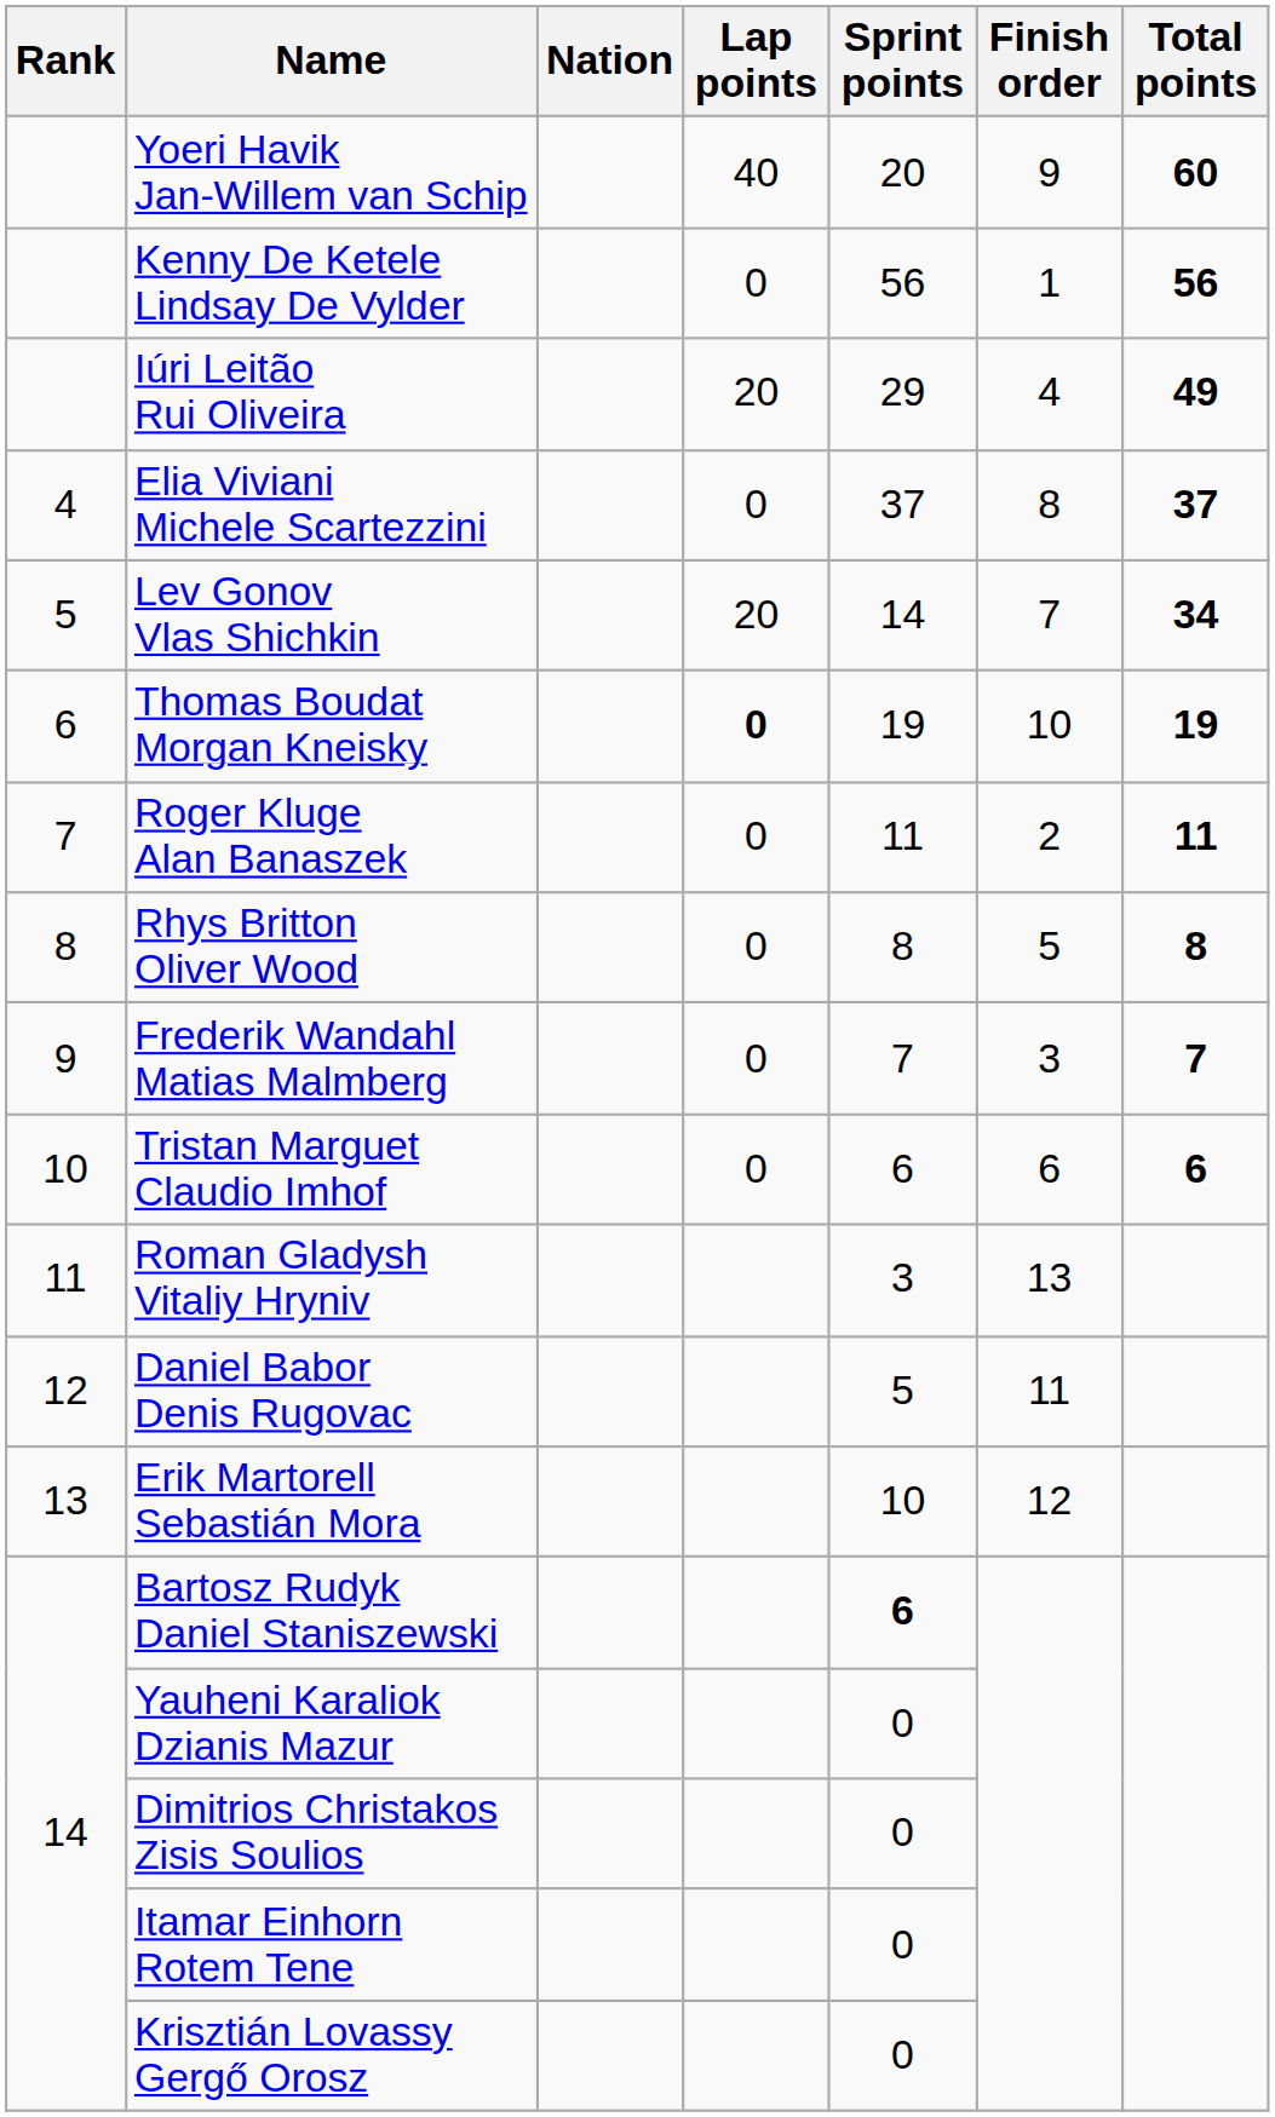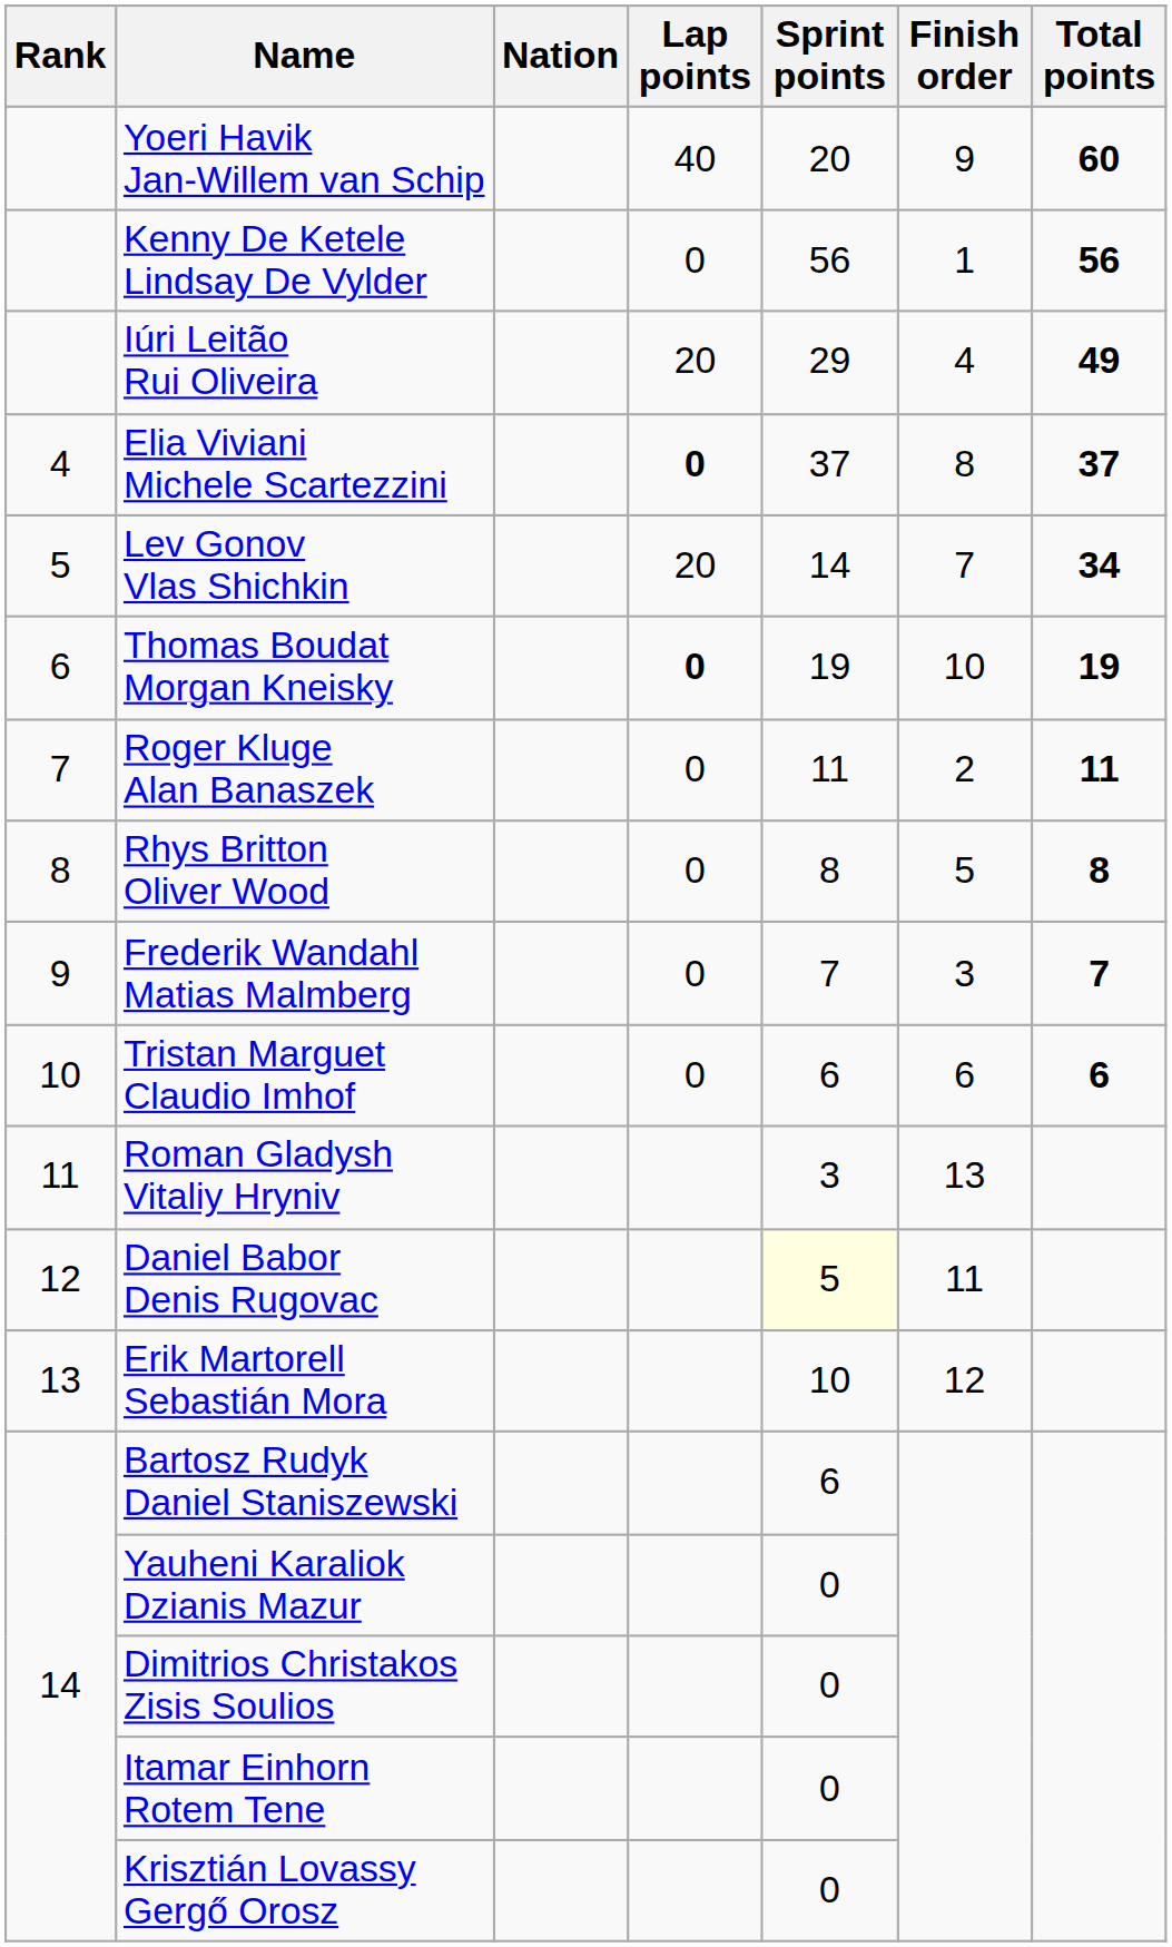Elia Viviani Michele Scartezzini | Lap points: normal -> bold
Daniel Babor Denis Rugovac | Sprint points: no background -> lightyellow background
Bartosz Rudyk Daniel Staniszewski | Sprint points: bold -> normal
